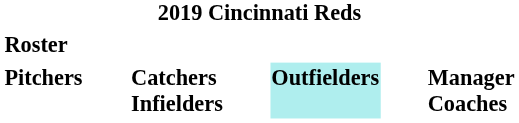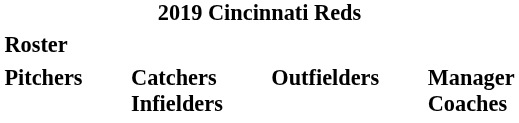Pitchers | column 3: paleturquoise background -> no background
